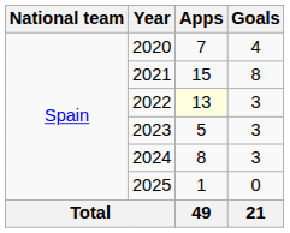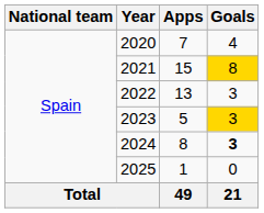2021 | Goals: no background -> gold background
2022 | Apps: lightyellow background -> no background
2023 | Goals: no background -> gold background
2024 | Goals: normal -> bold
